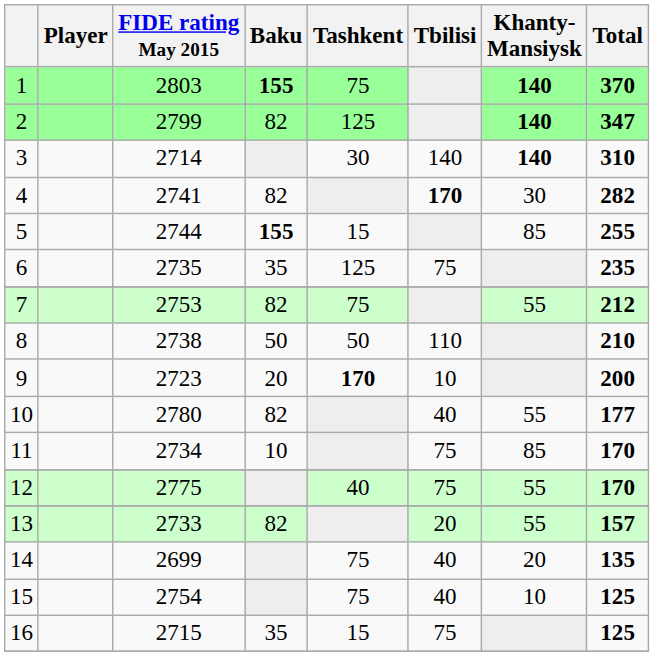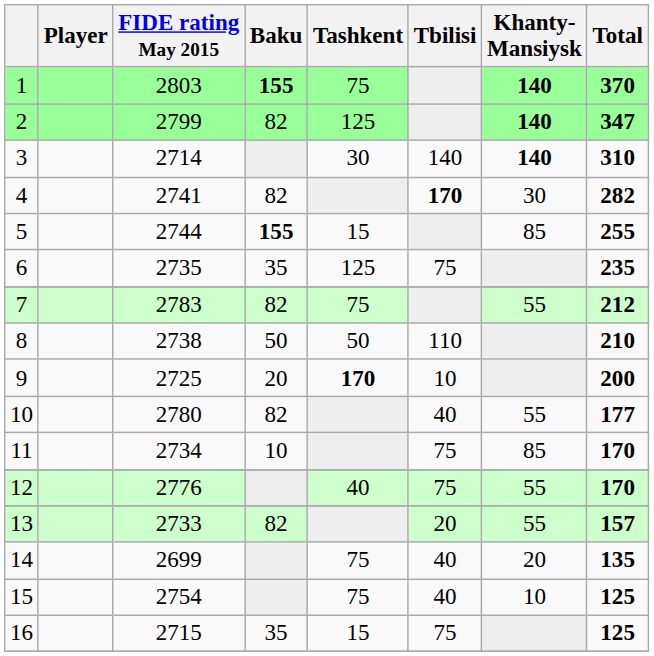7 | FIDE rating May 2015: 2753 -> 2783
9 | FIDE rating May 2015: 2723 -> 2725
12 | FIDE rating May 2015: 2775 -> 2776
